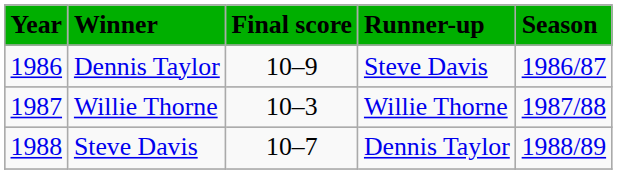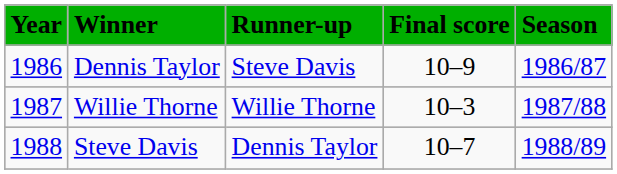columns swapped: Runner-up <-> Final score
